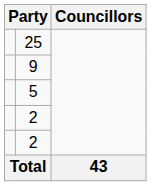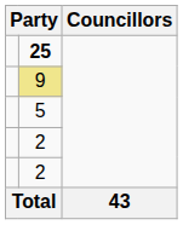25 | column 2: normal -> bold
9 | column 2: no background -> khaki background
